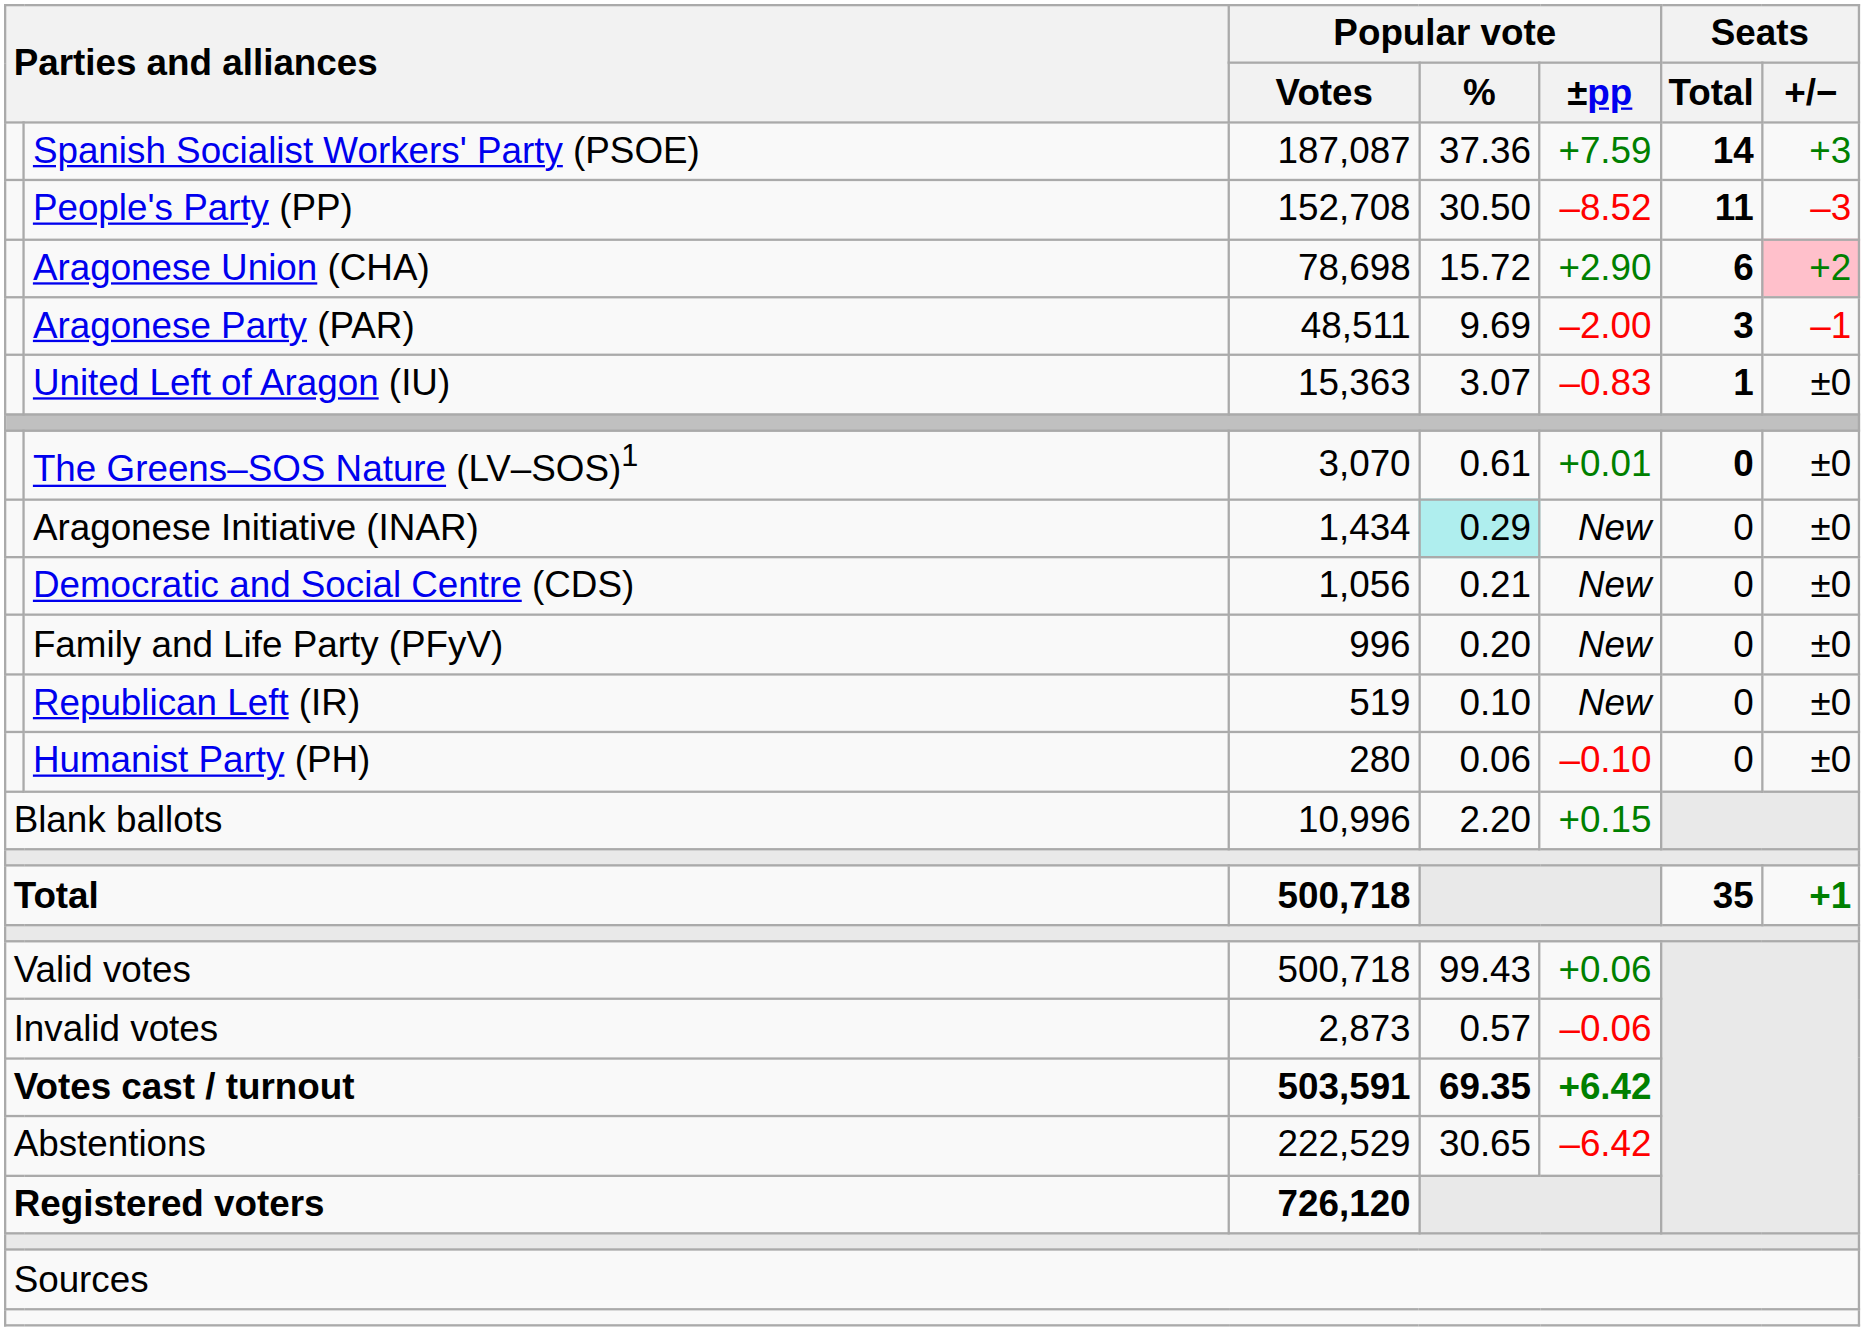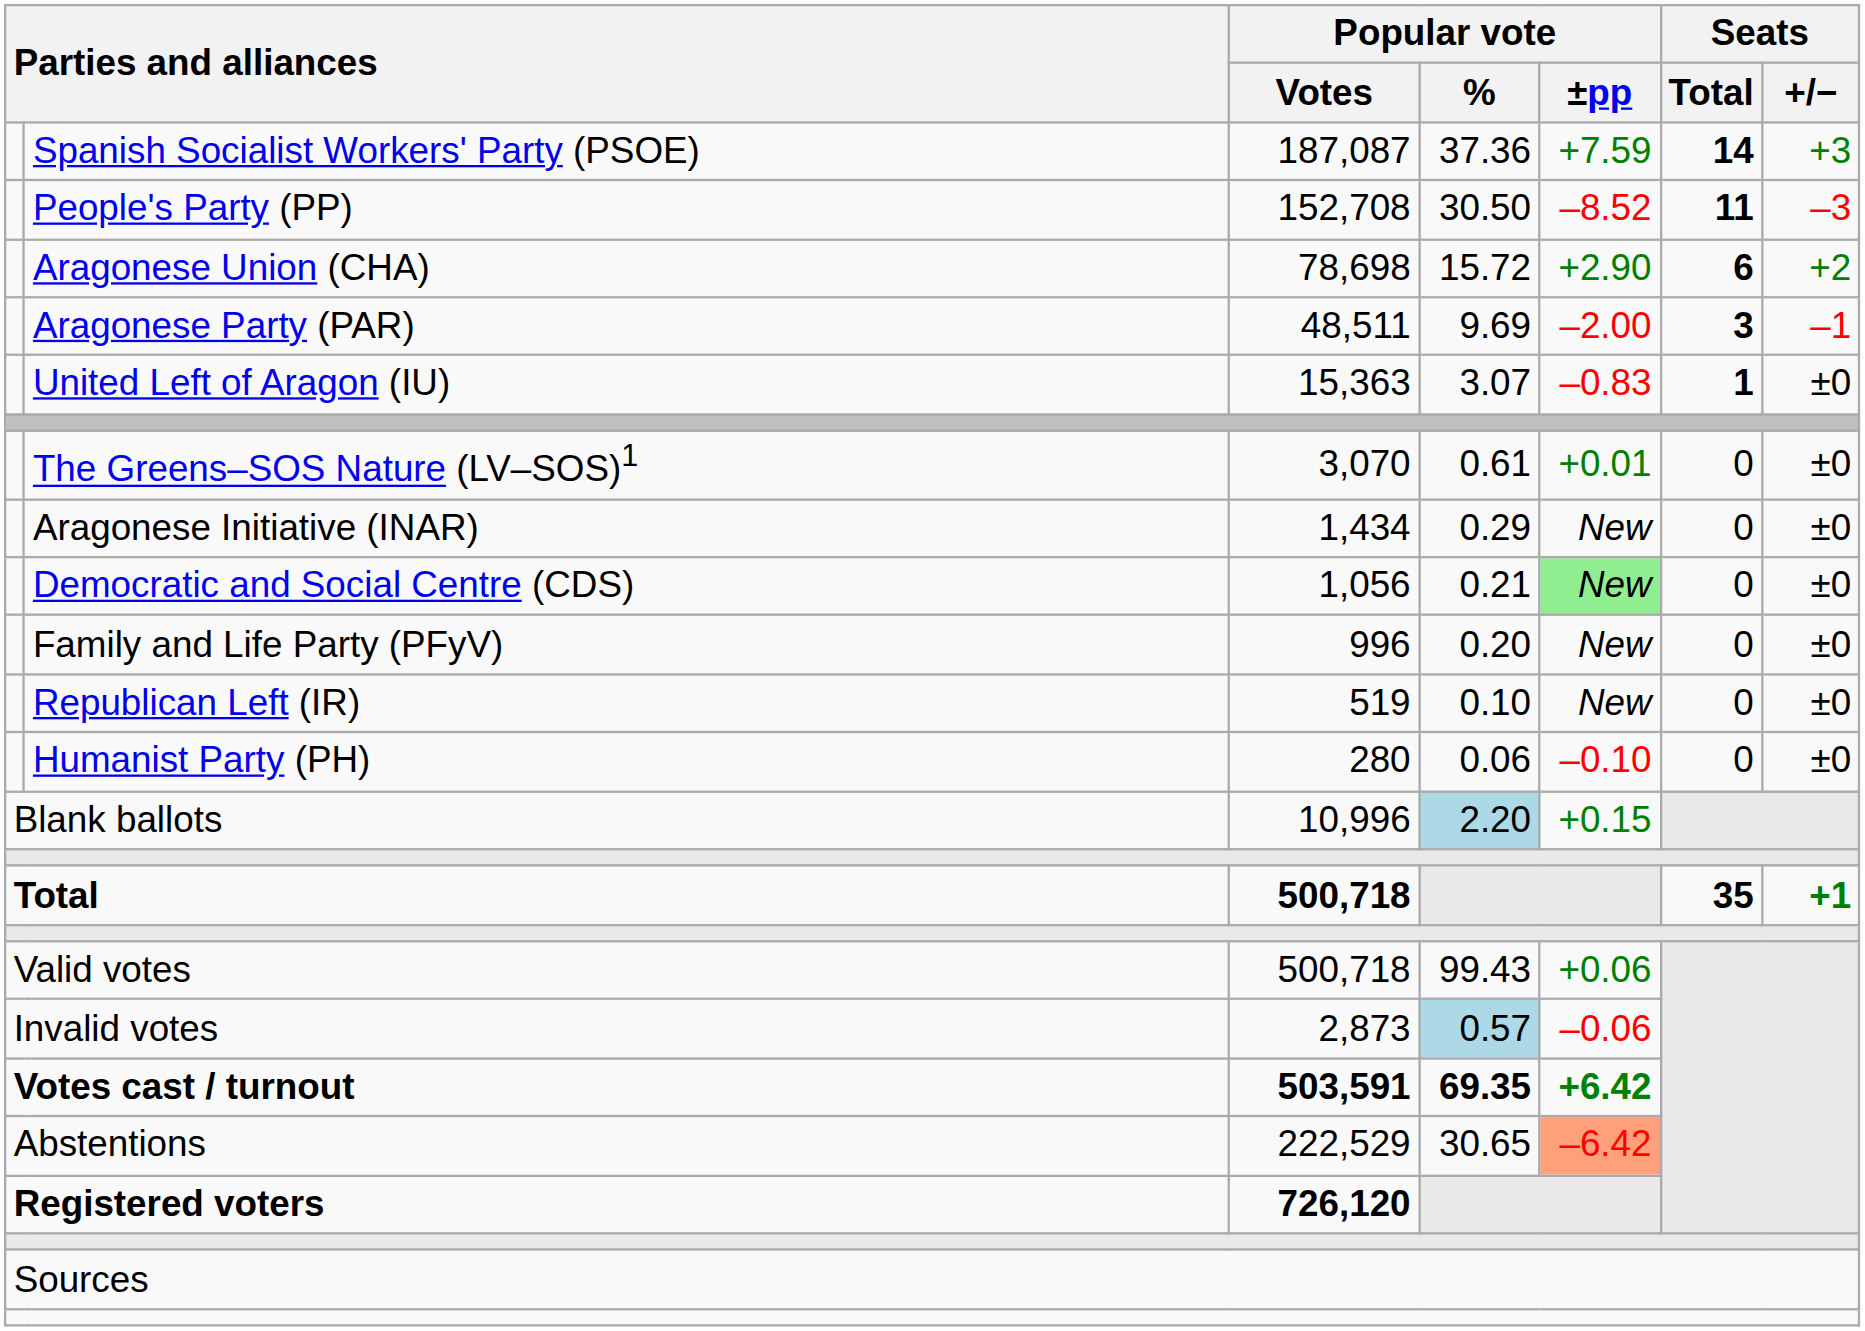Aragonese Union (CHA) | Seats / +/−: pink background -> no background
The Greens–SOS Nature (LV–SOS)1 | Seats / Total: bold -> normal
Aragonese Initiative (INAR) | Popular vote / %: paleturquoise background -> no background
Democratic and Social Centre (CDS) | Popular vote / ±pp: no background -> lightgreen background
Blank ballots | Popular vote / %: no background -> lightblue background
Invalid votes | Popular vote / %: no background -> lightblue background
Abstentions | Popular vote / ±pp: no background -> lightsalmon background
